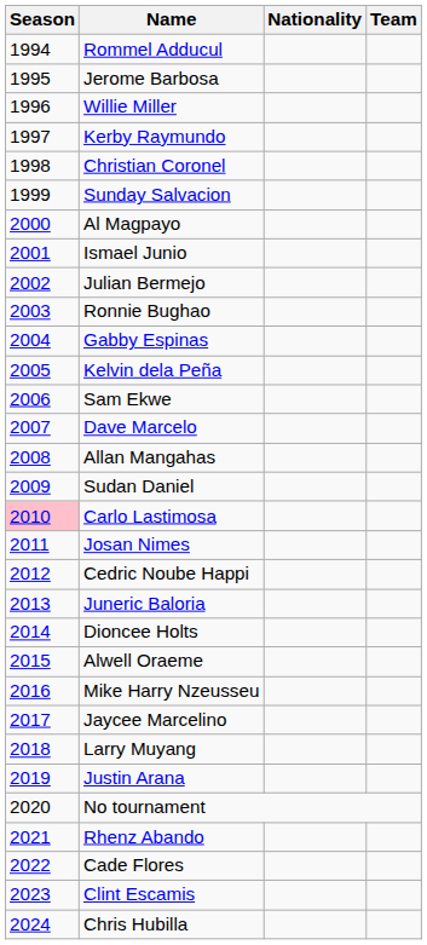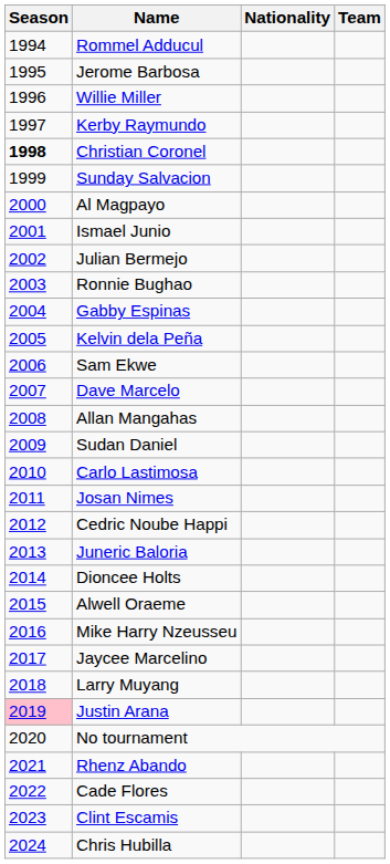Christian Coronel | Season: normal -> bold
Carlo Lastimosa | Season: pink background -> no background
Justin Arana | Season: no background -> pink background
